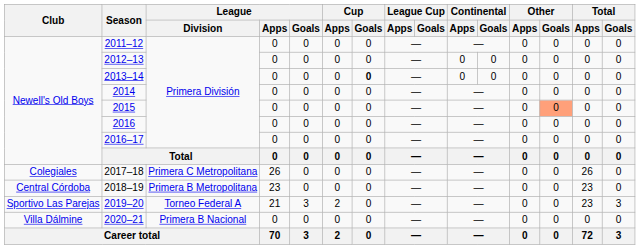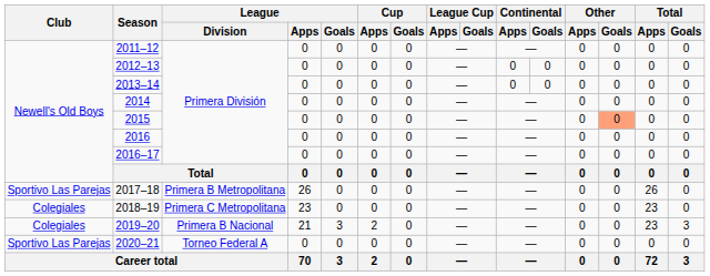2013–14 | Cup / Goals: bold -> normal
2017–18 | Club: Colegiales -> Sportivo Las Parejas
2017–18 | League / Division: Primera C Metropolitana -> Primera B Metropolitana
2018–19 | Club: Central Córdoba -> Colegiales
2018–19 | League / Division: Primera B Metropolitana -> Primera C Metropolitana
2019–20 | Club: Sportivo Las Parejas -> Colegiales
2019–20 | League / Division: Torneo Federal A -> Primera B Nacional
2020–21 | Club: Villa Dálmine -> Sportivo Las Parejas
2020–21 | League / Division: Primera B Nacional -> Torneo Federal A
